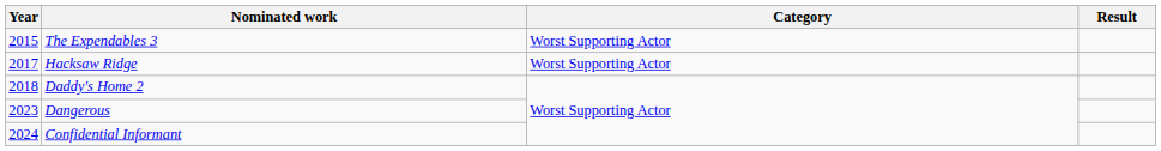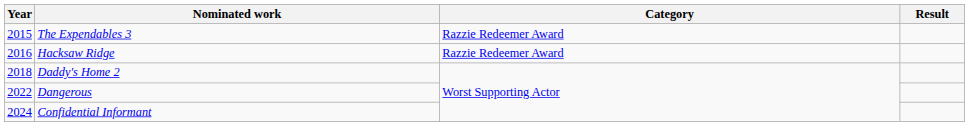The Expendables 3 | Category: Worst Supporting Actor -> Razzie Redeemer Award
Hacksaw Ridge | Year: 2017 -> 2016
Hacksaw Ridge | Category: Worst Supporting Actor -> Razzie Redeemer Award
Dangerous | Year: 2023 -> 2022
